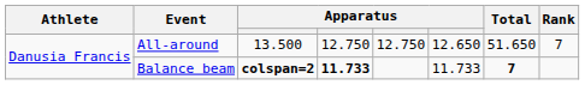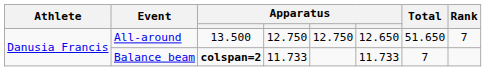Balance beam | column 4: bold -> normal
Balance beam | Total: bold -> normal
